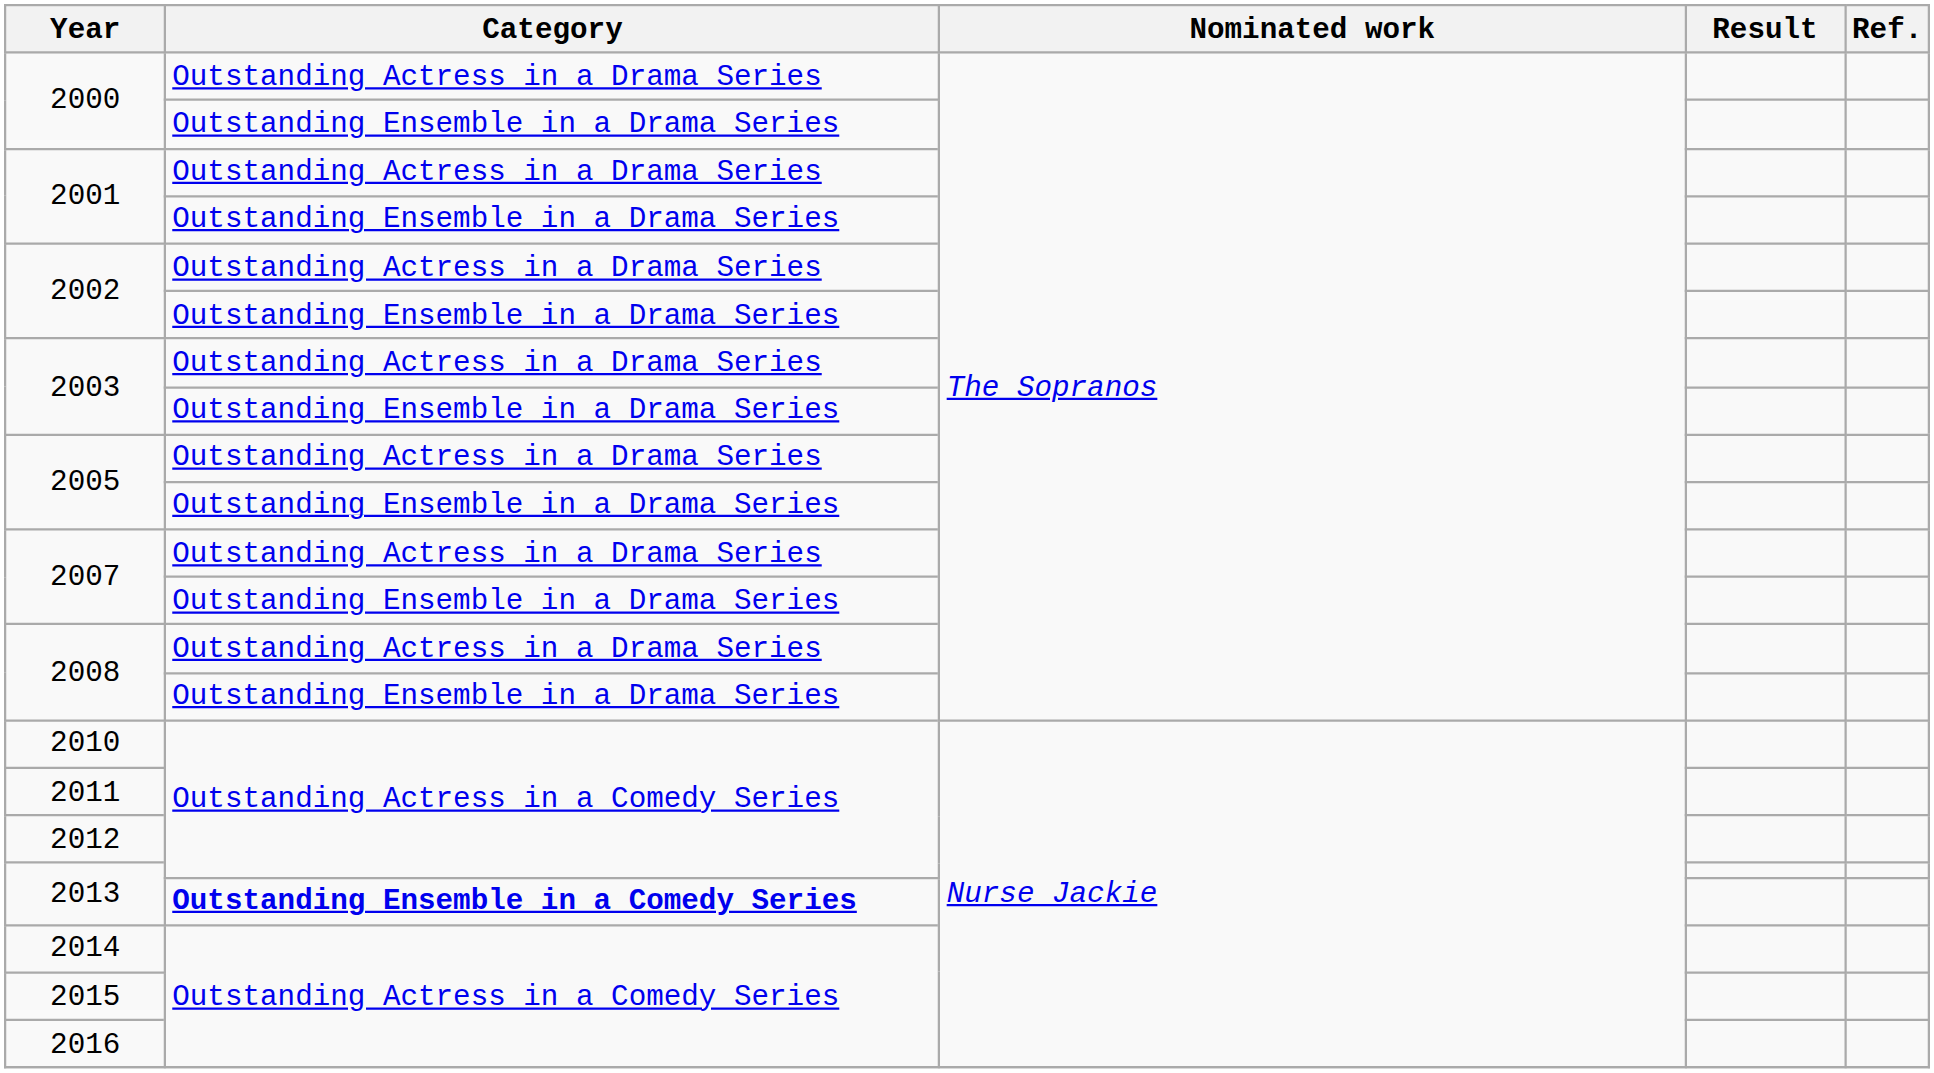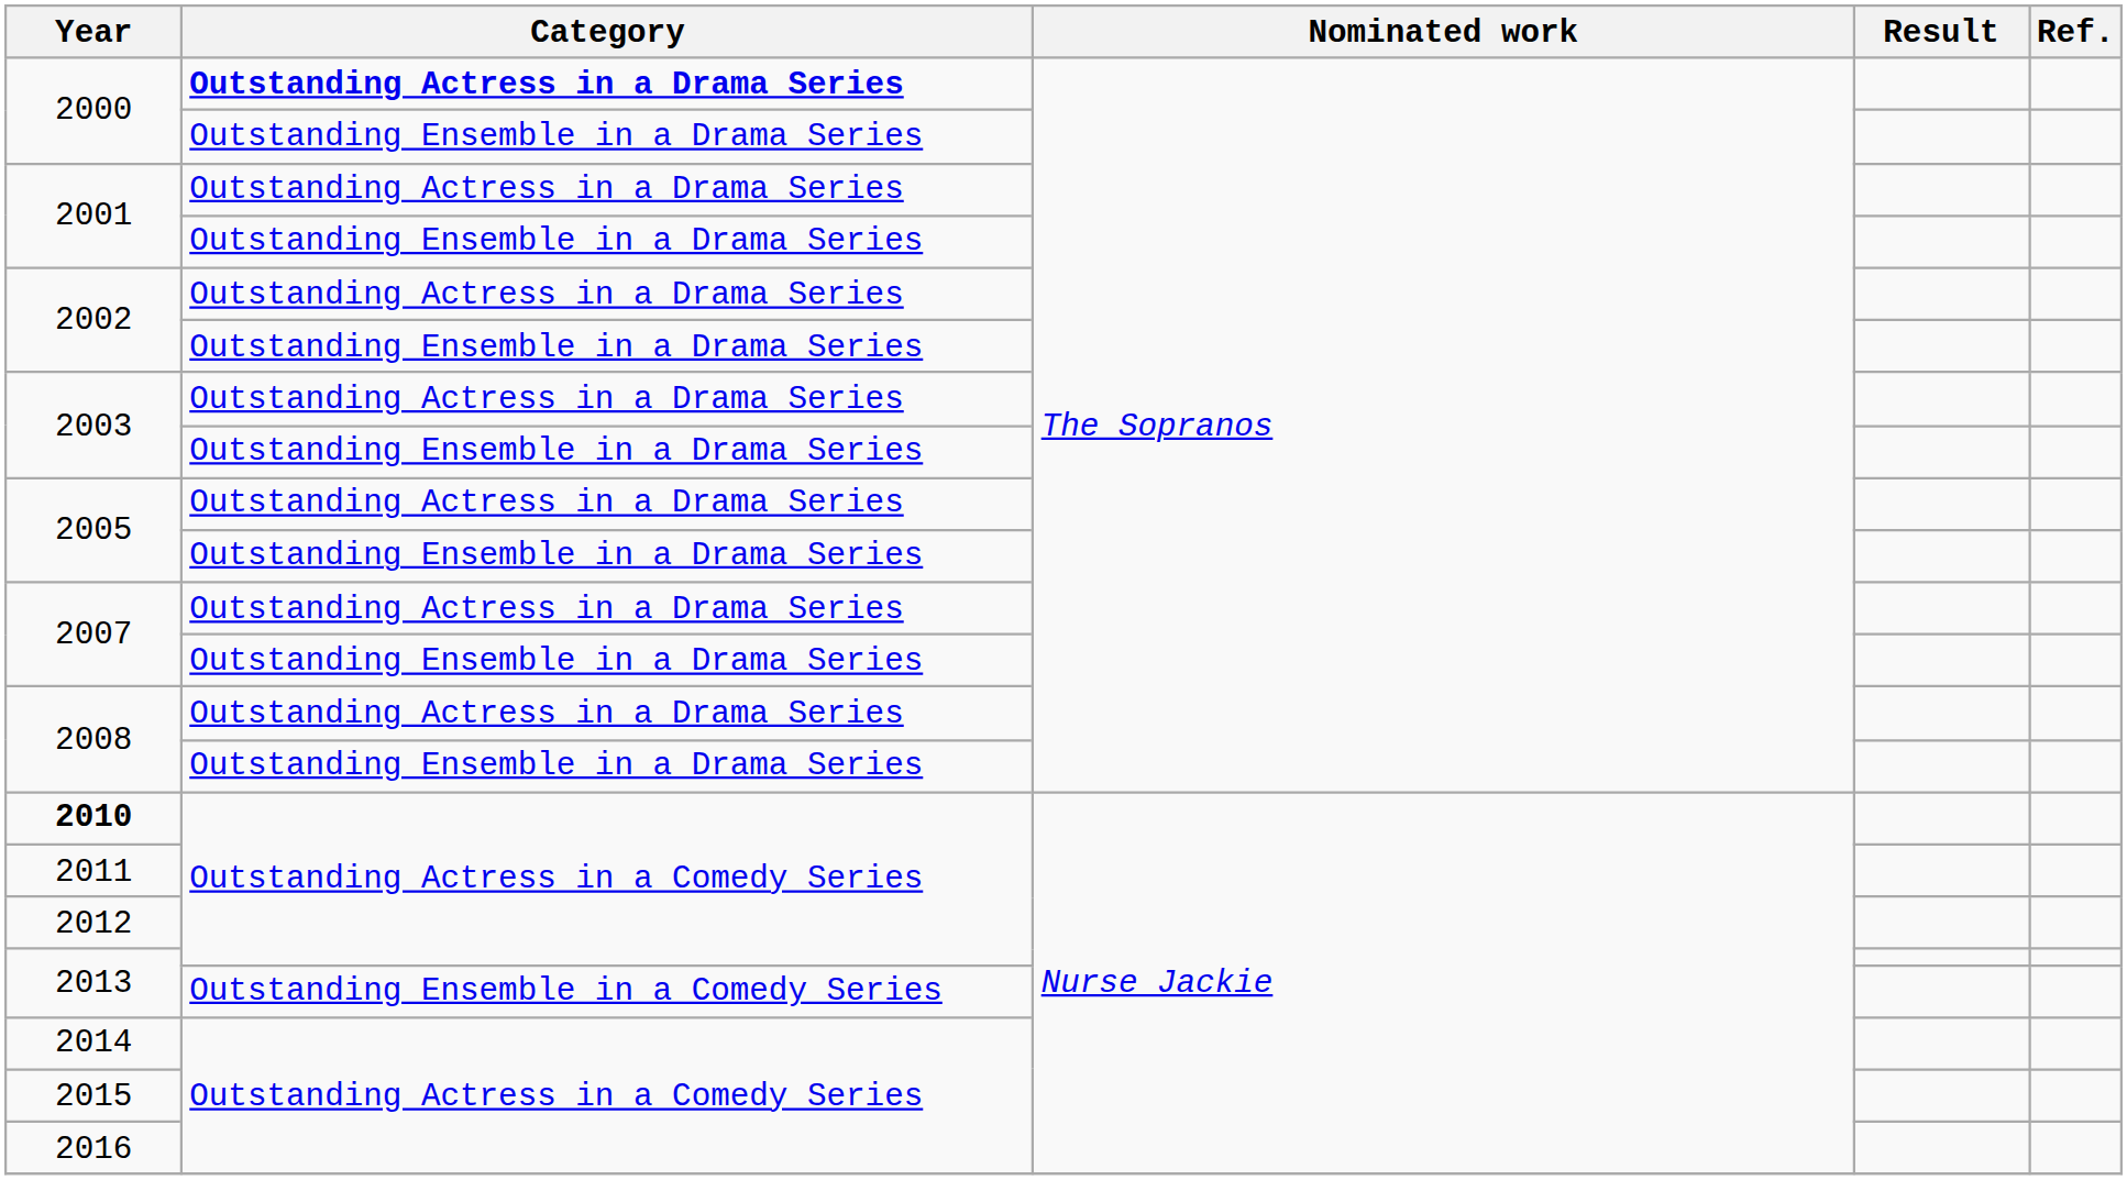2000 / Outstanding Actress in a Drama Series | Category: normal -> bold
2010 | Year: normal -> bold
2013 / Outstanding Ensemble in a Comedy Series | Category: bold -> normal
